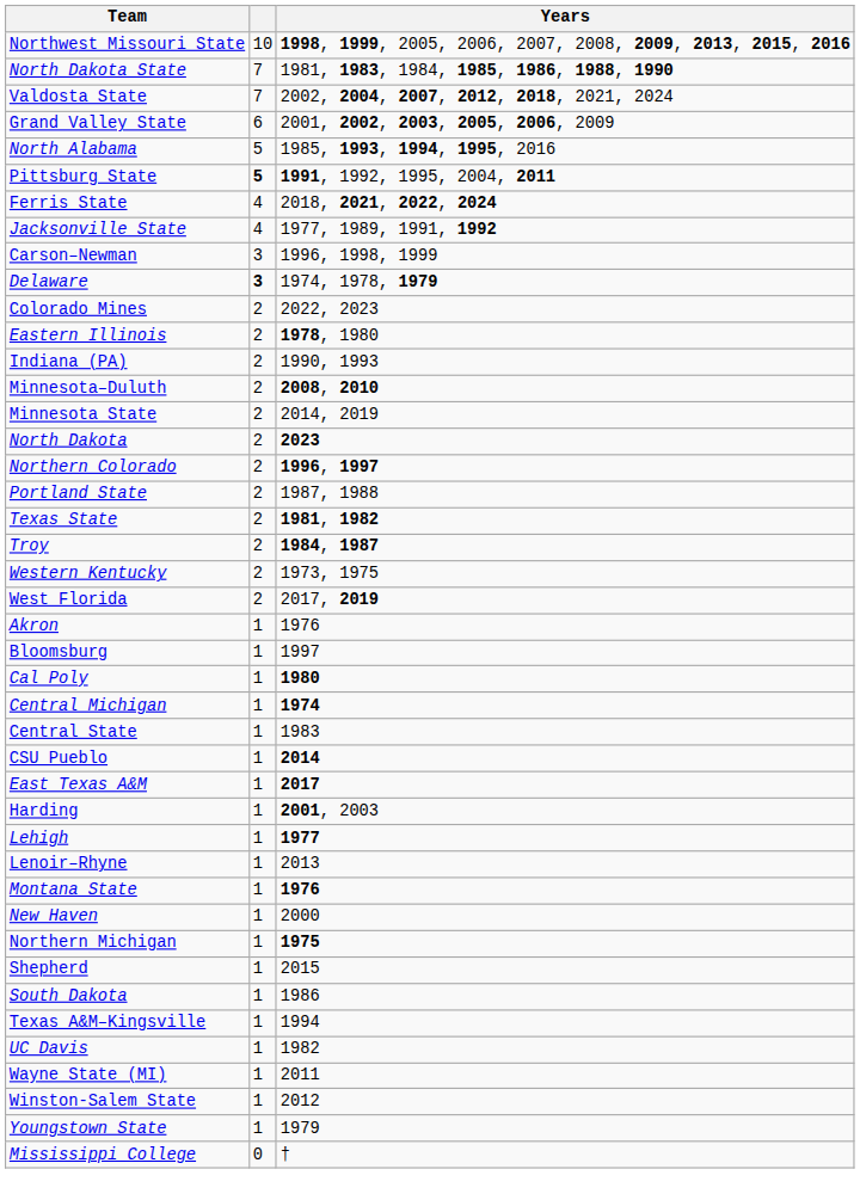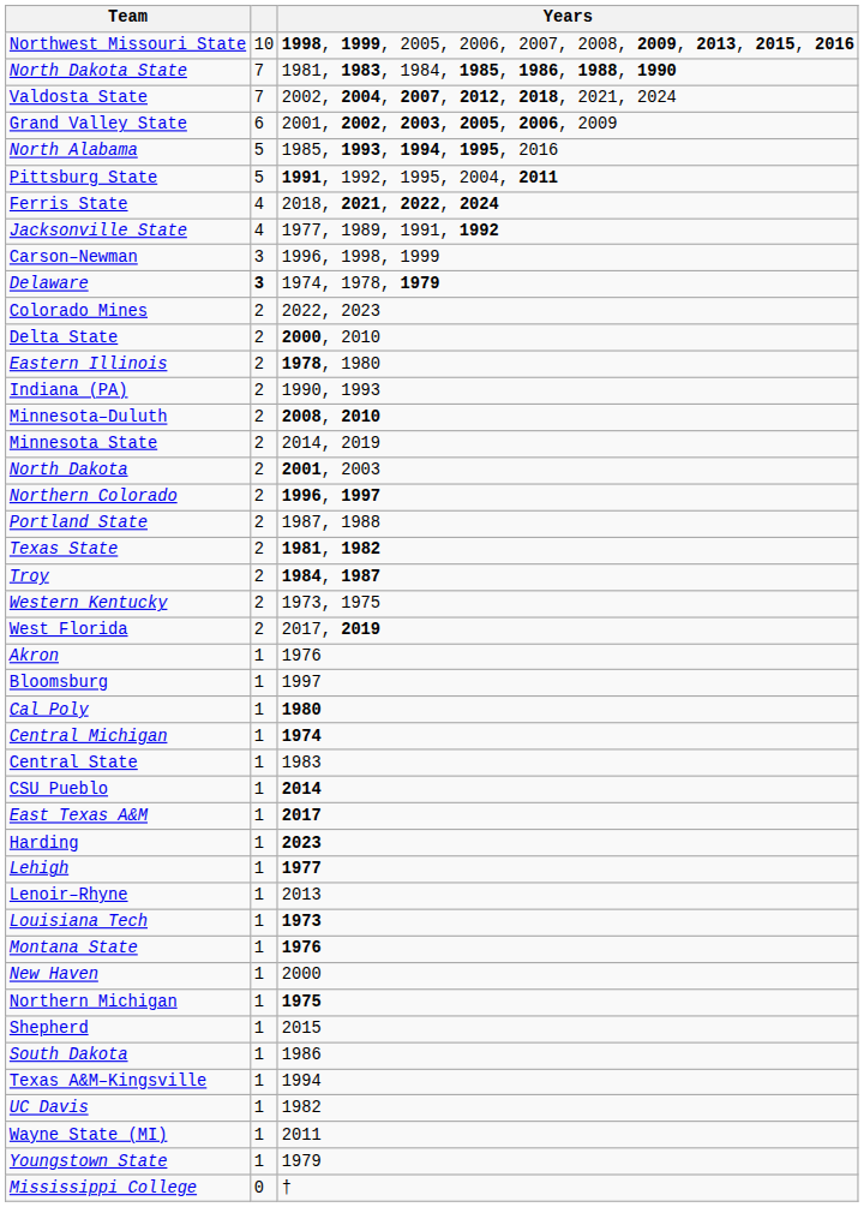Pittsburg State | column 2: bold -> normal
+ row: Delta State | 2 | 2000, 2010
North Dakota | Years: 2023 -> 2001, 2003
Harding | Years: 2001, 2003 -> 2023
+ row: Louisiana Tech | 1 | 1973
- row: Winston-Salem State | 1 | 2012
